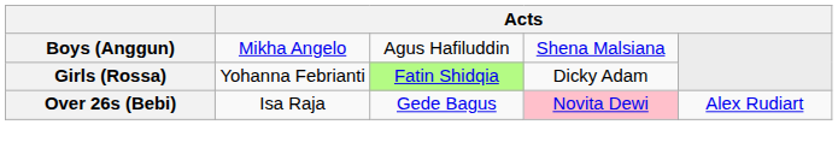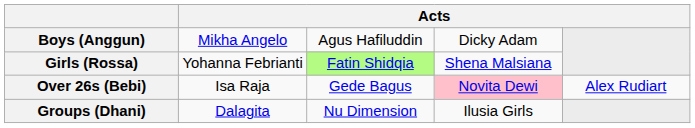Boys (Anggun) | column 4: Shena Malsiana -> Dicky Adam
Girls (Rossa) | column 4: Dicky Adam -> Shena Malsiana
+ row: Groups (Dhani) | Dalagita | Nu Dimension | Ilusia Girls
